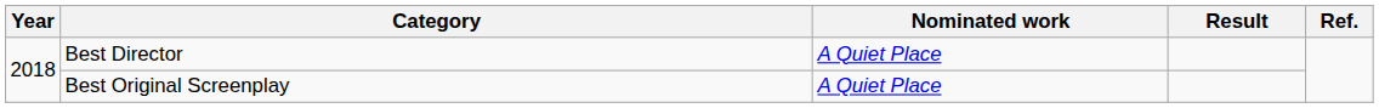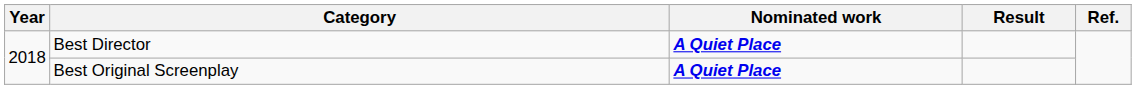Best Director | Nominated work: normal -> bold
Best Original Screenplay | Nominated work: normal -> bold
